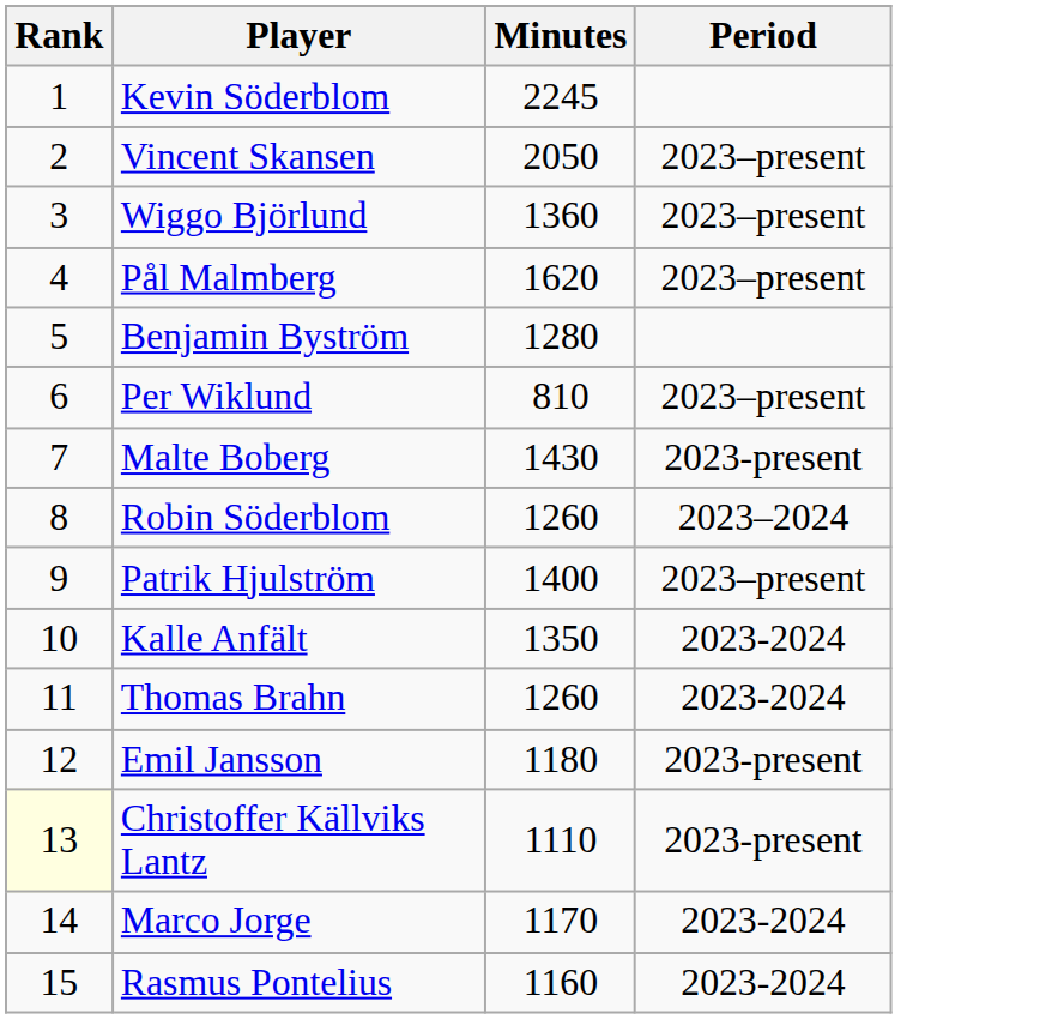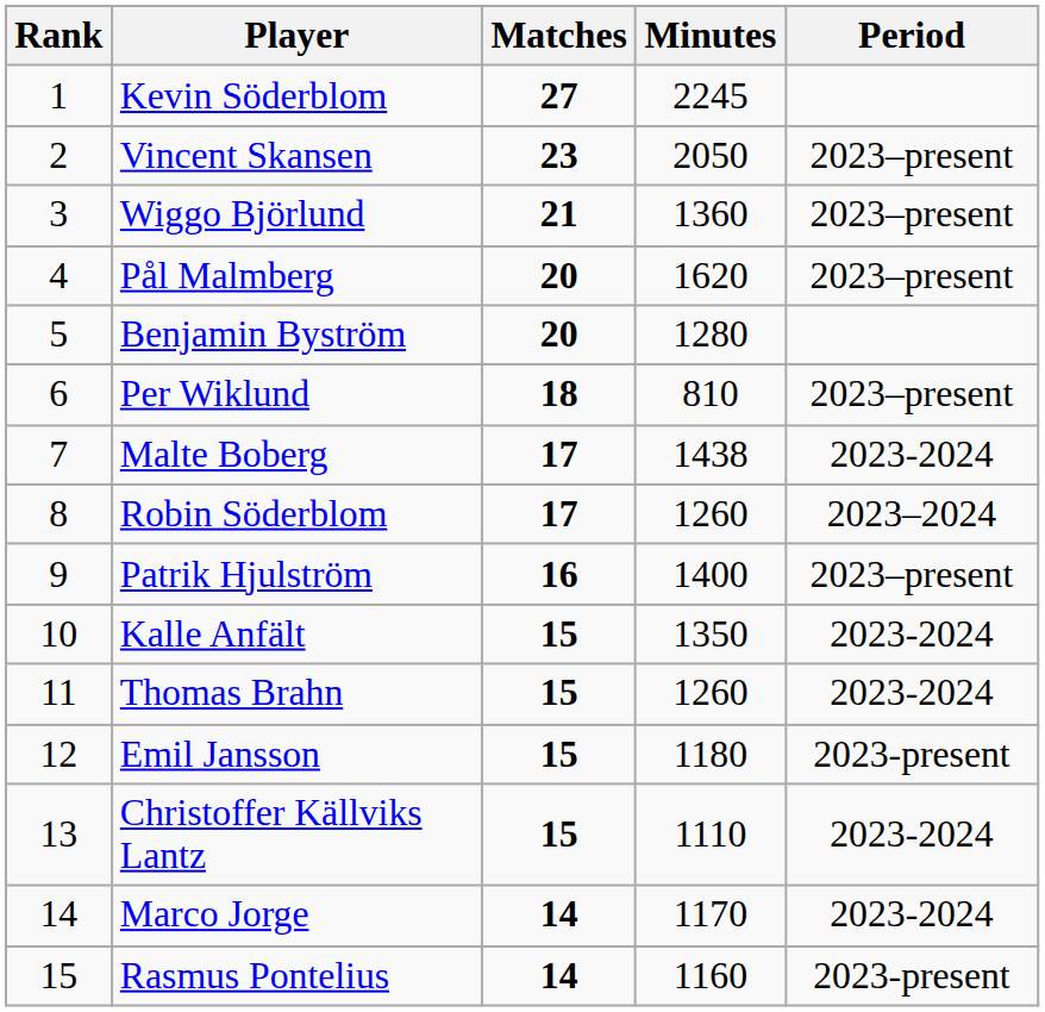+ column: Matches | 27 | 23 | 21 | 20 | 20 | 18 | 17 | 17 | 16 | 15 | 15 | 15 | 15 | 14 | 14
Malte Boberg | Minutes: 1430 -> 1438
Malte Boberg | Period: 2023-present -> 2023-2024
Christoffer Källviks Lantz | Rank: lightyellow background -> no background
Christoffer Källviks Lantz | Period: 2023-present -> 2023-2024
Rasmus Pontelius | Period: 2023-2024 -> 2023-present
